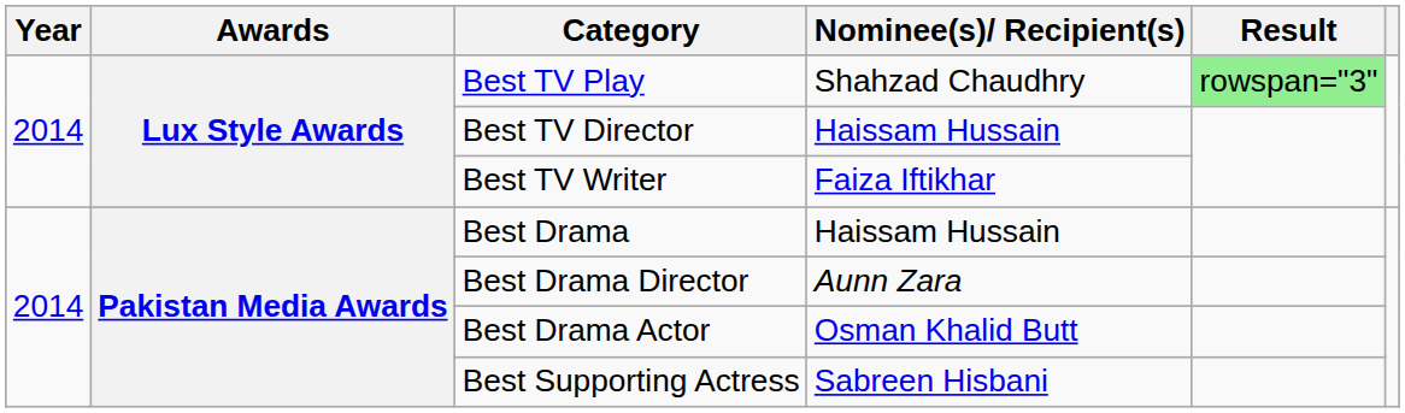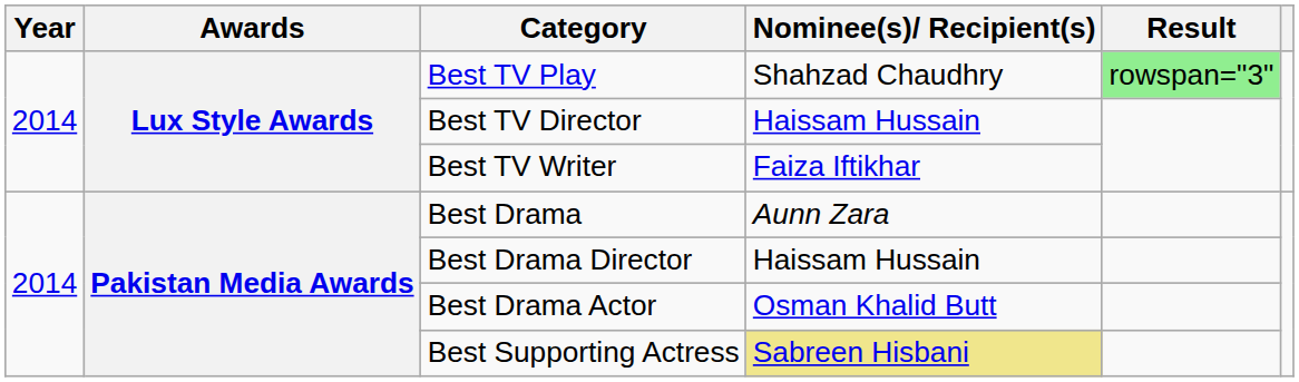Best Drama | Nominee(s)/ Recipient(s): Haissam Hussain -> Aunn Zara
Best Drama Director | Nominee(s)/ Recipient(s): Aunn Zara -> Haissam Hussain
Best Supporting Actress | Nominee(s)/ Recipient(s): no background -> khaki background
